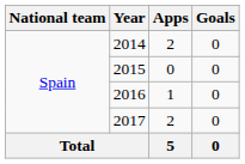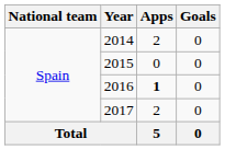2016 | Apps: normal -> bold
